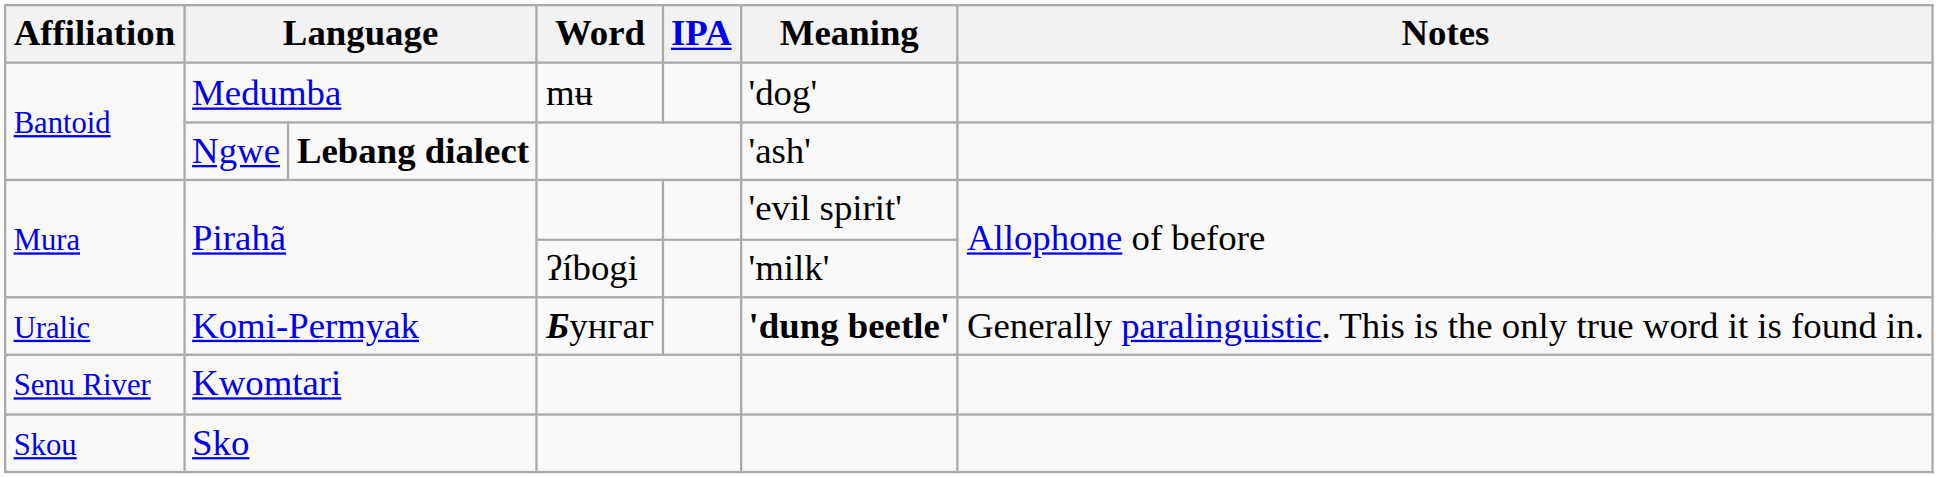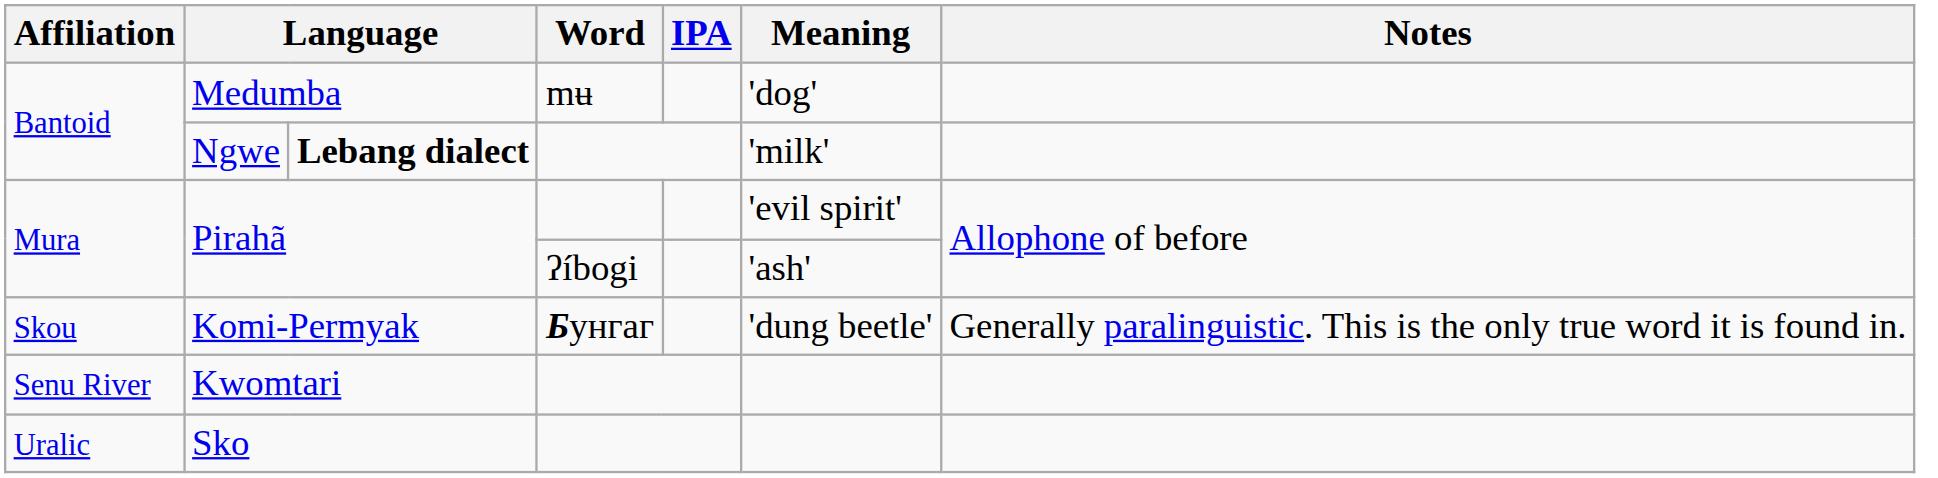Ngwe | Meaning: 'ash' -> 'milk'
Pirahã / ʔíbogi | Meaning: 'milk' -> 'ash'
Komi-Permyak | Affiliation: Uralic -> Skou
Komi-Permyak | Meaning: bold -> normal
Sko | Affiliation: Skou -> Uralic
